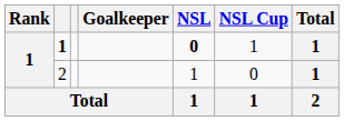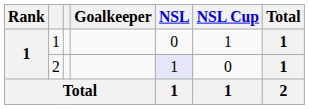row 2 | column 2: bold -> normal
row 2 | NSL: bold -> normal
row 3 | NSL: no background -> lavender background
